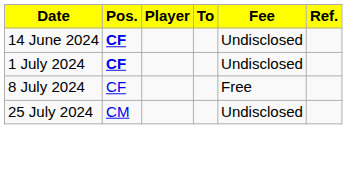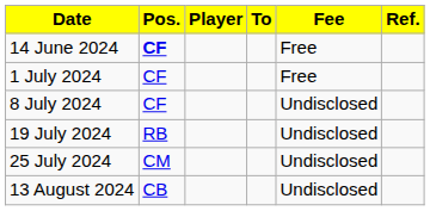14 June 2024 | Fee: Undisclosed -> Free
1 July 2024 | Pos.: bold -> normal
1 July 2024 | Fee: Undisclosed -> Free
8 July 2024 | Fee: Free -> Undisclosed
+ row: 19 July 2024 | RB | Undisclosed
+ row: 13 August 2024 | CB | Undisclosed
